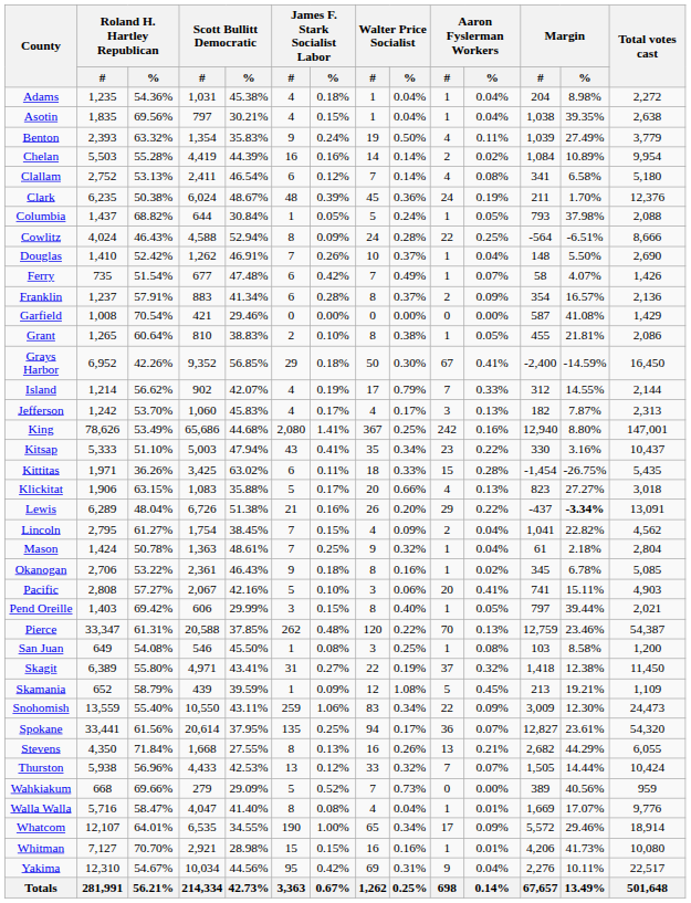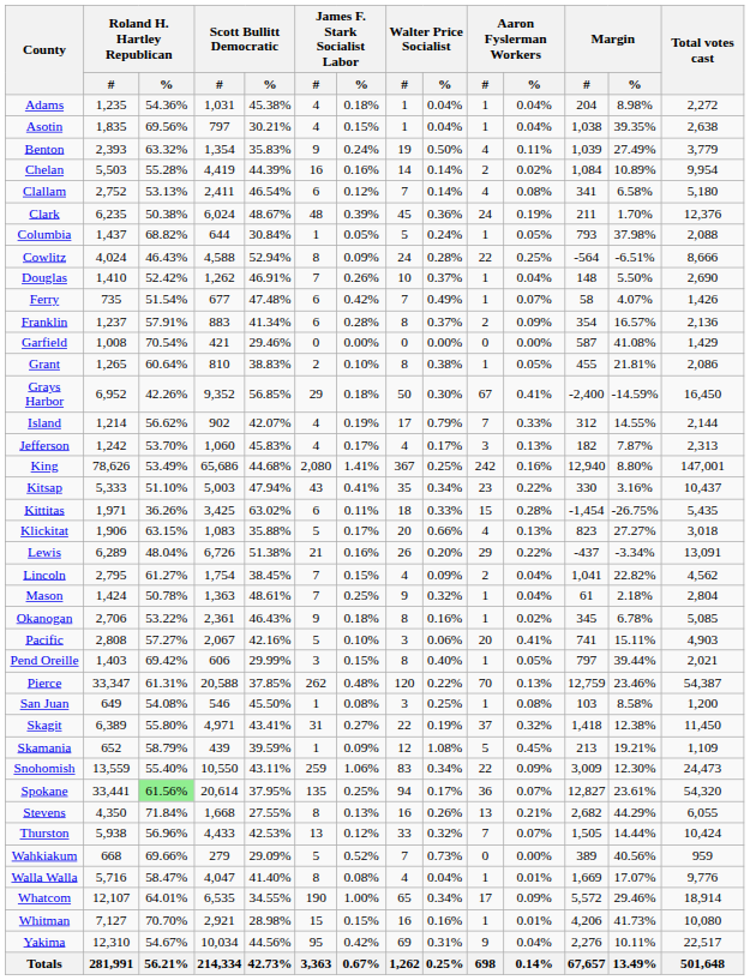Lewis | Margin / %: bold -> normal
Spokane | Roland H. Hartley Republican / %: no background -> lightgreen background
